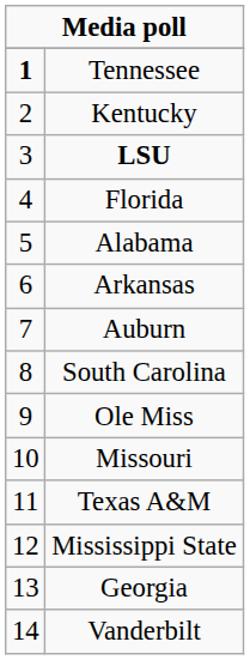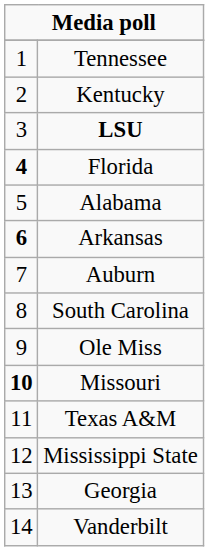Tennessee | column 1: bold -> normal
Florida | column 1: normal -> bold
Arkansas | column 1: normal -> bold
Missouri | column 1: normal -> bold
